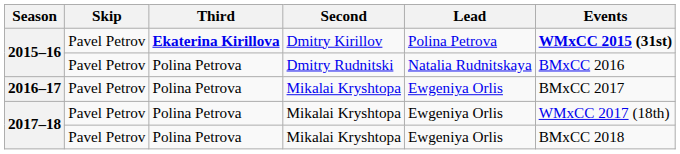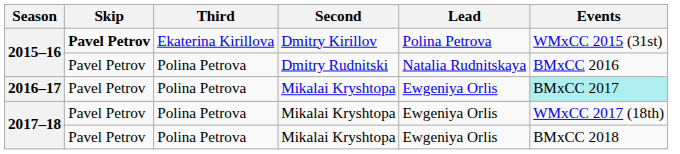2015–16 / Dmitry Kirillov | Skip: normal -> bold
2015–16 / Dmitry Kirillov | Third: bold -> normal
2015–16 / Dmitry Kirillov | Events: bold -> normal
2016–17 | Events: no background -> paleturquoise background
